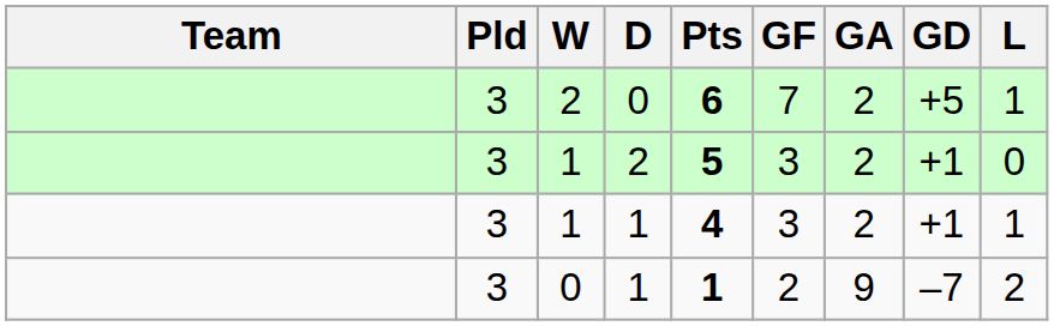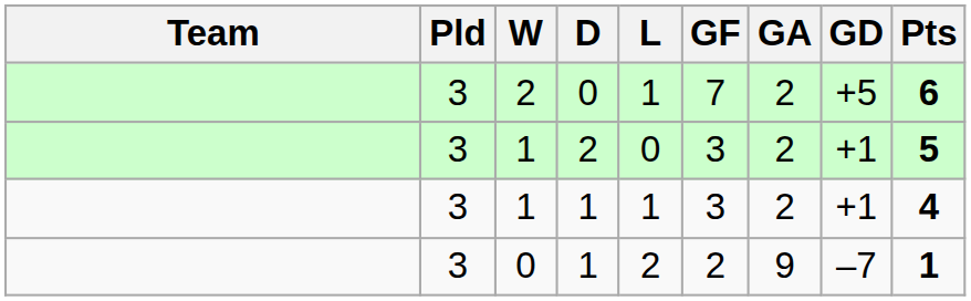columns swapped: L <-> Pts
